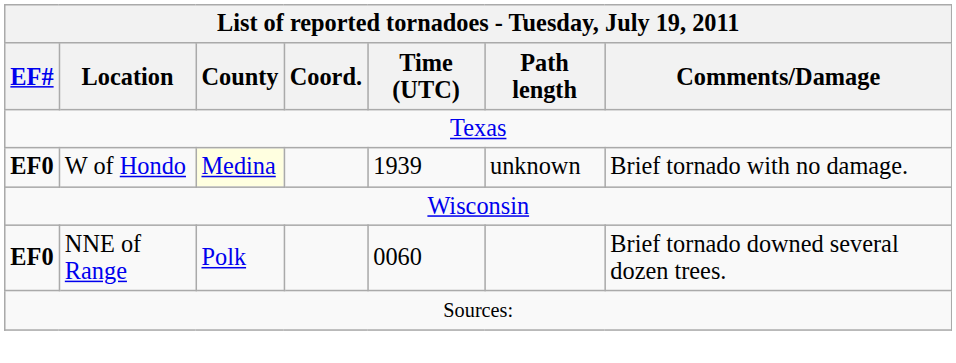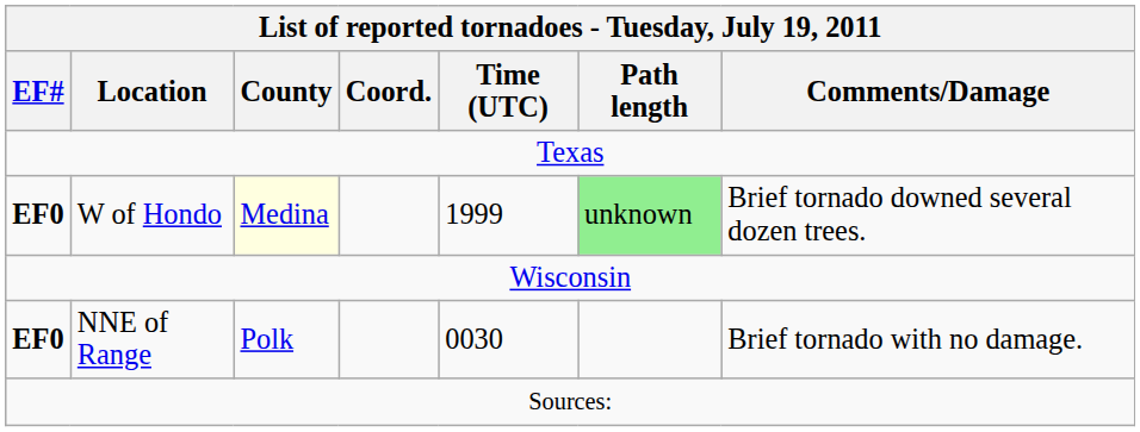W of Hondo | Time (UTC): 1939 -> 1999
W of Hondo | Path length: no background -> lightgreen background
W of Hondo | Comments/Damage: Brief tornado with no damage. -> Brief tornado downed several dozen trees.
NNE of Range | Time (UTC): 0060 -> 0030
NNE of Range | Comments/Damage: Brief tornado downed several dozen trees. -> Brief tornado with no damage.
